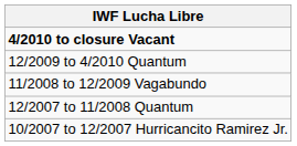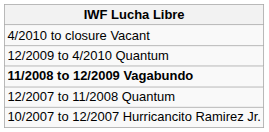row 2 | column 1: bold -> normal
row 4 | column 1: normal -> bold
